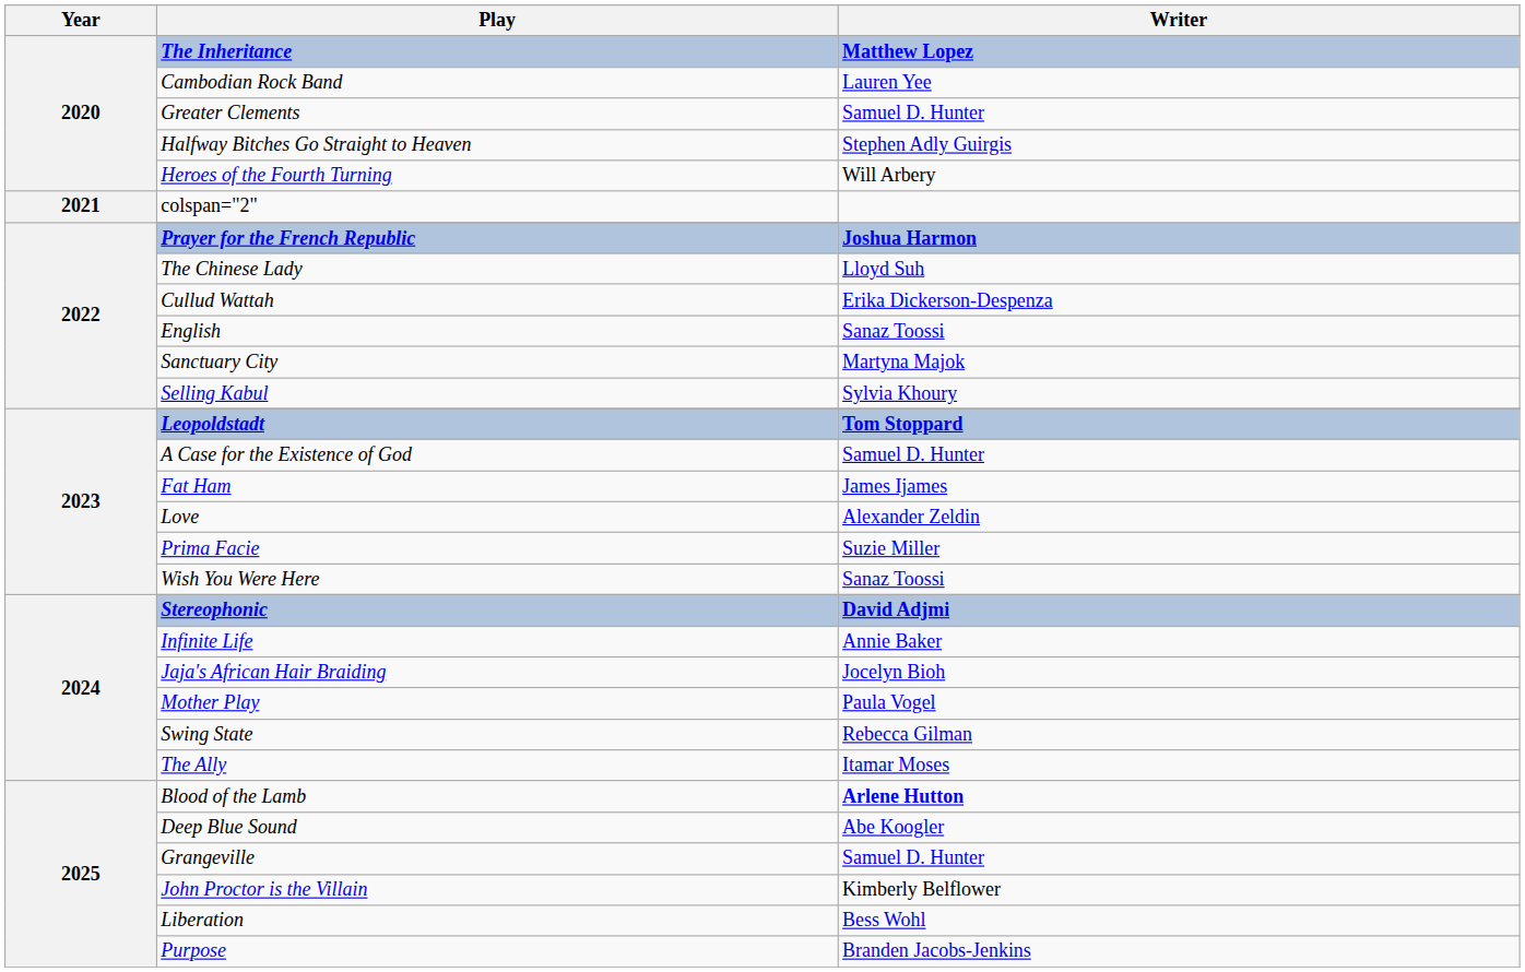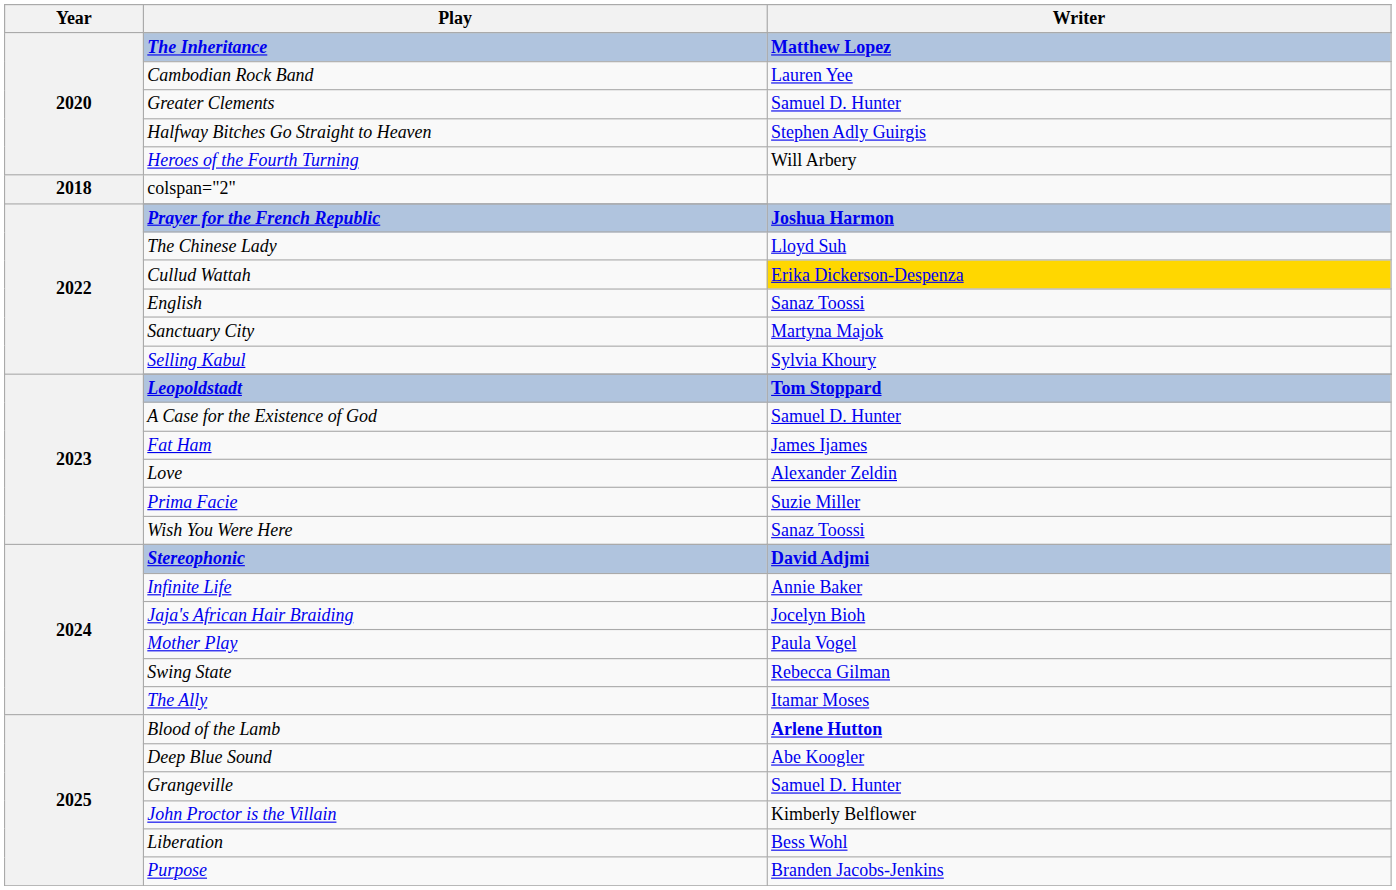colspan="2" | Year / 2020: 2021 -> 2018
Cullud Wattah | Writer: no background -> gold background
